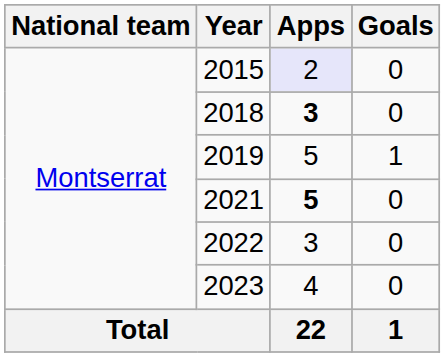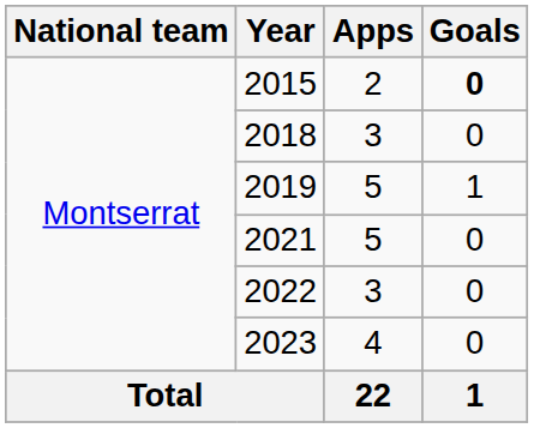2015 | Apps: lavender background -> no background
2015 | Goals: normal -> bold
2018 | Apps: bold -> normal
2021 | Apps: bold -> normal
